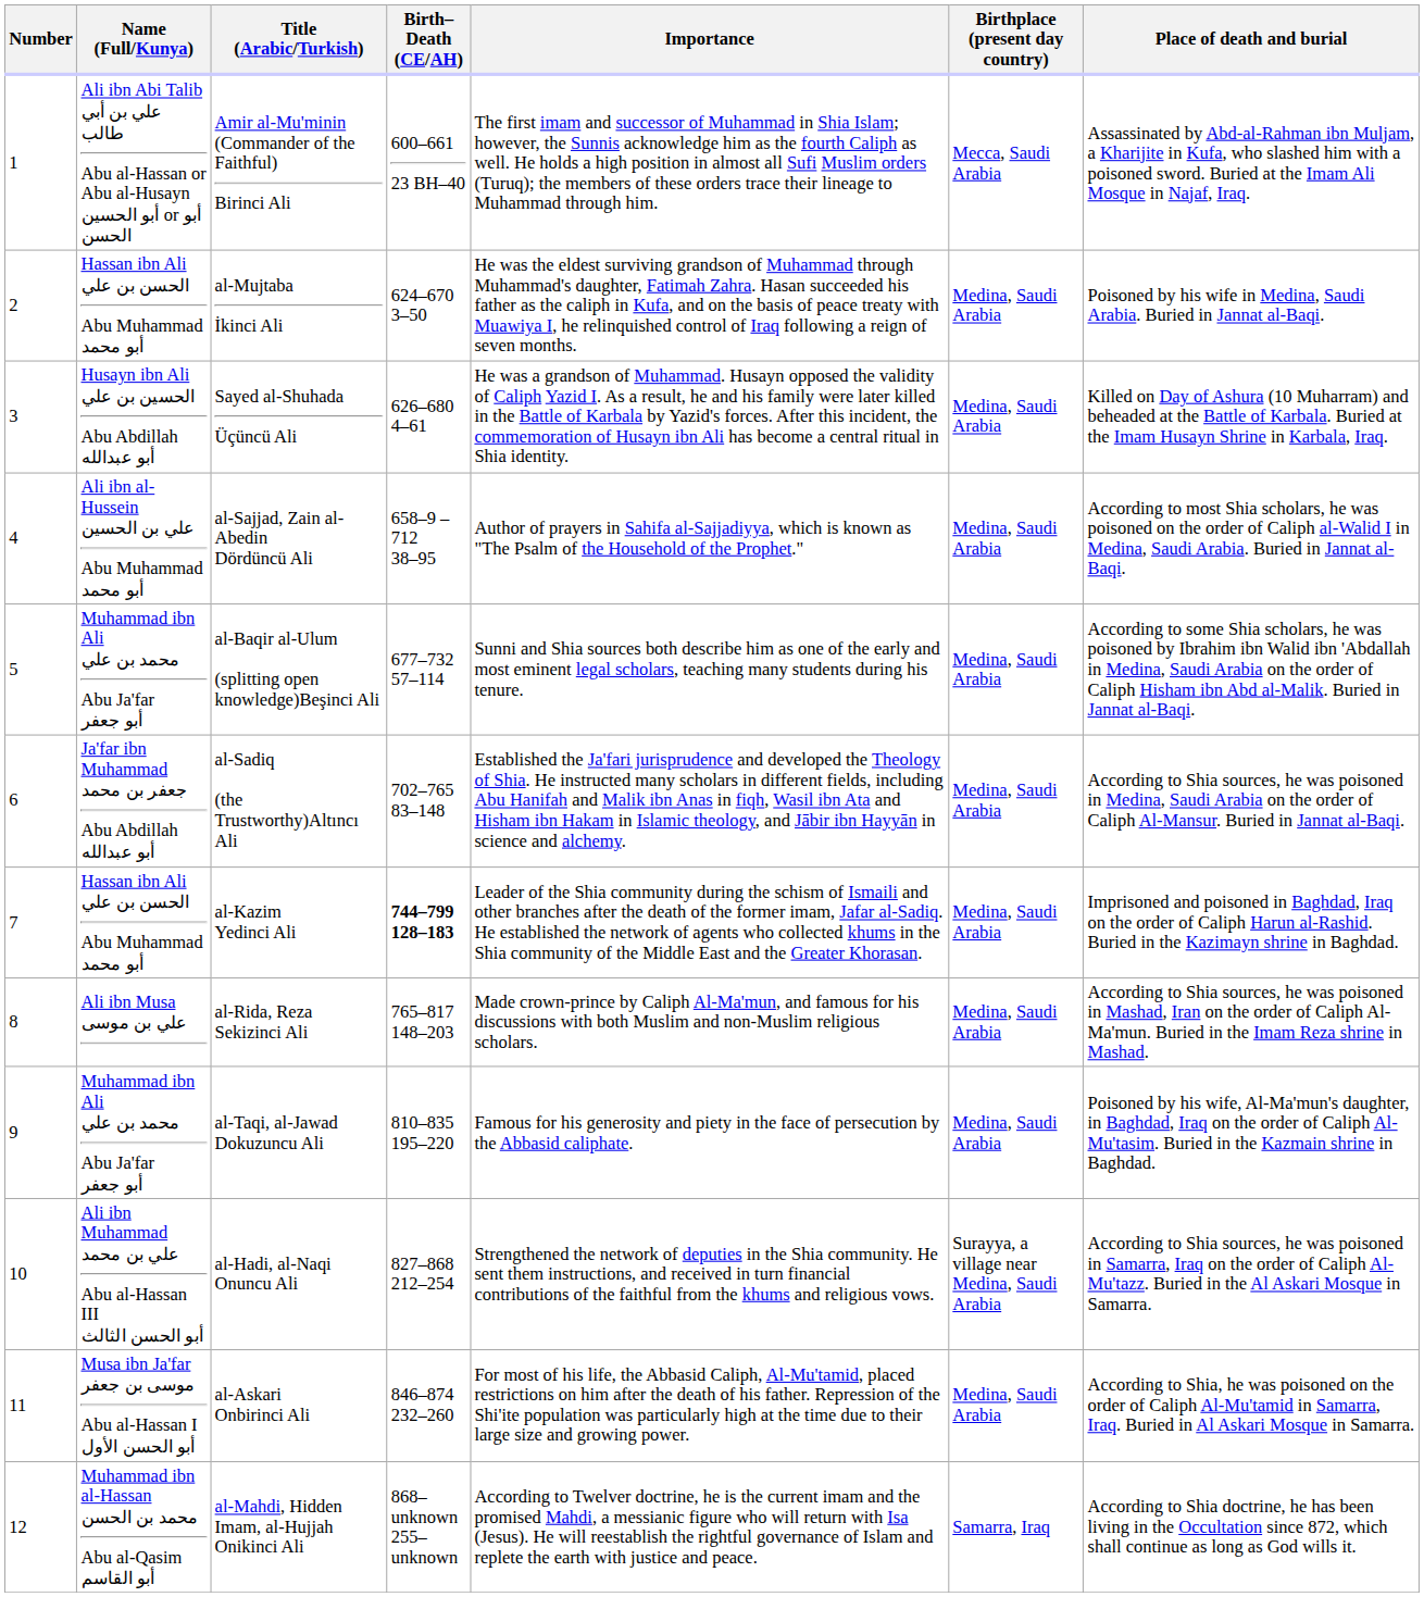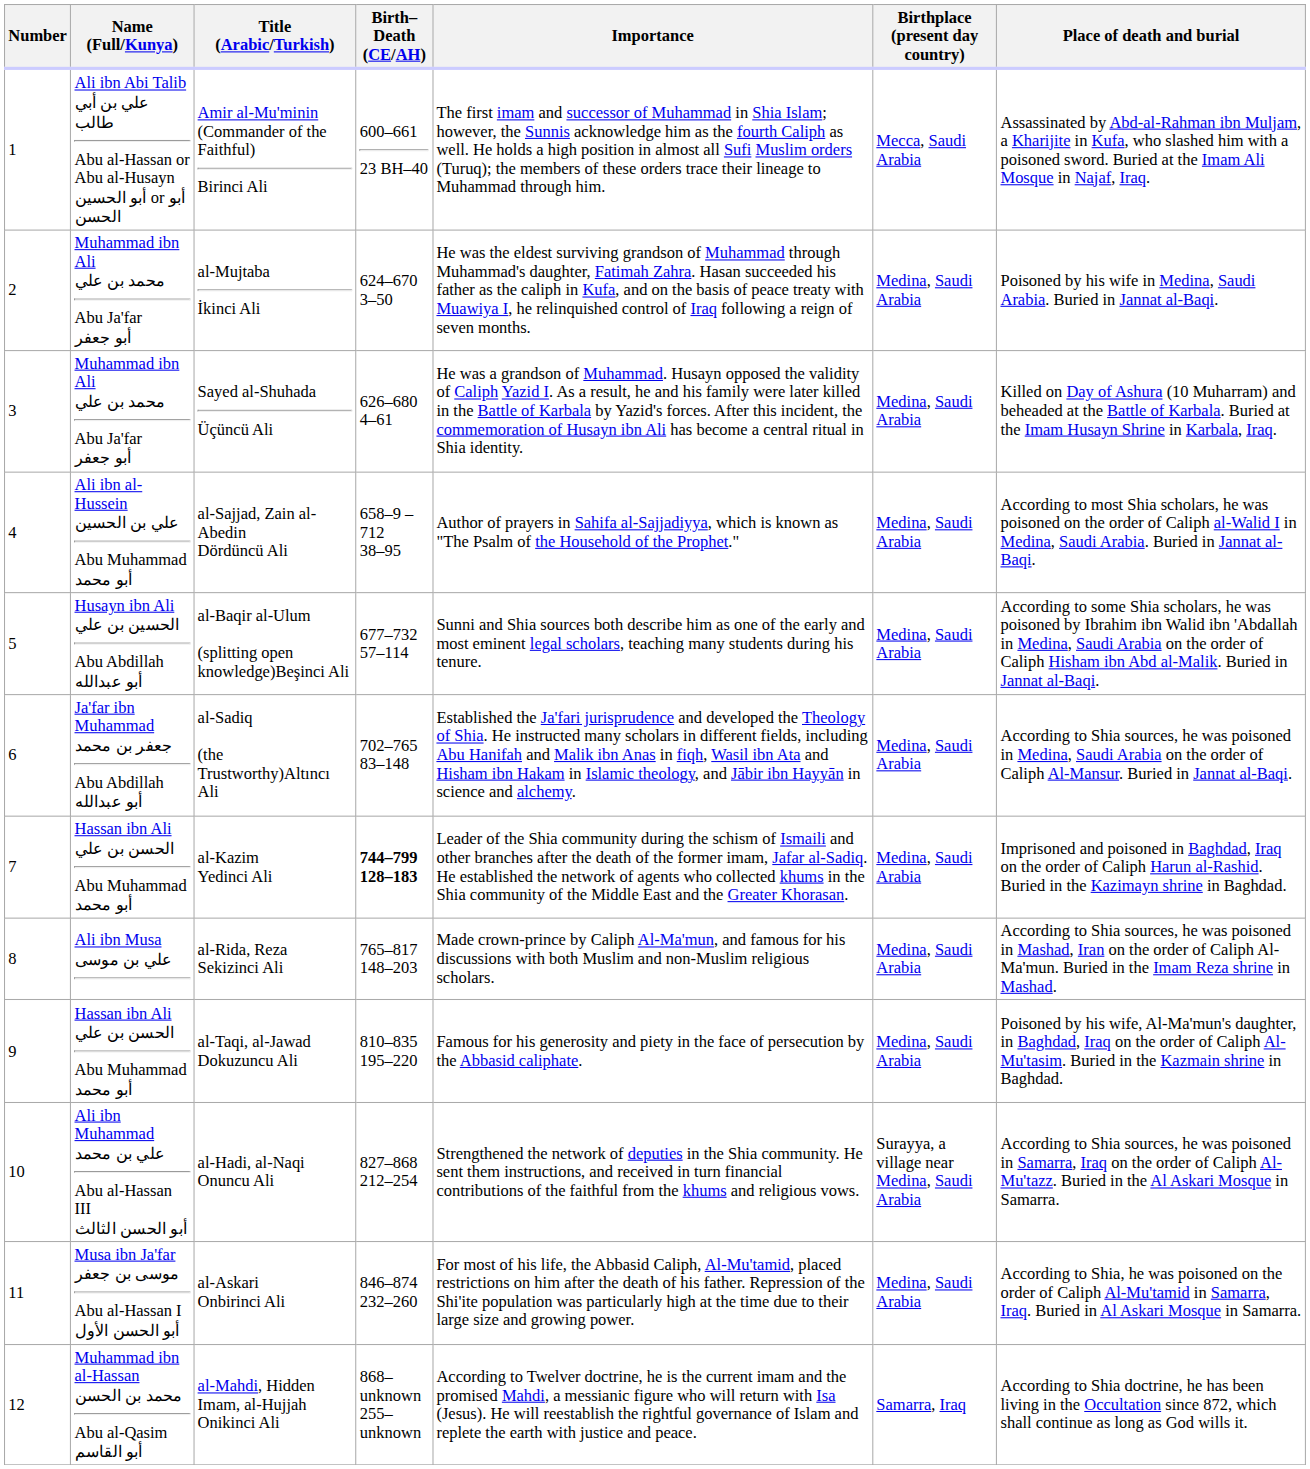al-Mujtaba İkinci Ali | Name (Full/Kunya): Hassan ibn Ali الحسن بن علي Abu Muhammad أبو محمد -> Muhammad ibn Ali محمد بن علي Abu Ja'far أبو جعفر
Sayed al-Shuhada Üçüncü Ali | Name (Full/Kunya): Husayn ibn Ali الحسین بن علي Abu Abdillah أبو عبدالله -> Muhammad ibn Ali محمد بن علي Abu Ja'far أبو جعفر
al-Baqir al-Ulum (splitting open knowledge)Beşinci Ali | Name (Full/Kunya): Muhammad ibn Ali محمد بن علي Abu Ja'far أبو جعفر -> Husayn ibn Ali الحسین بن علي Abu Abdillah أبو عبدالله
al-Taqi, al-Jawad Dokuzuncu Ali | Name (Full/Kunya): Muhammad ibn Ali محمد بن علي Abu Ja'far أبو جعفر -> Hassan ibn Ali الحسن بن علي Abu Muhammad أبو محمد
